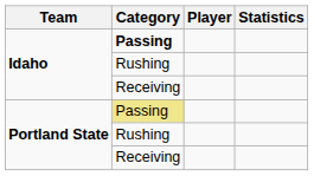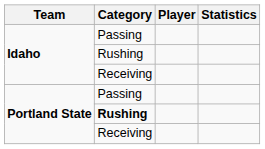Idaho / Passing | Category: bold -> normal
Portland State / Passing | Category: khaki background -> no background
Portland State / Rushing | Category: normal -> bold
